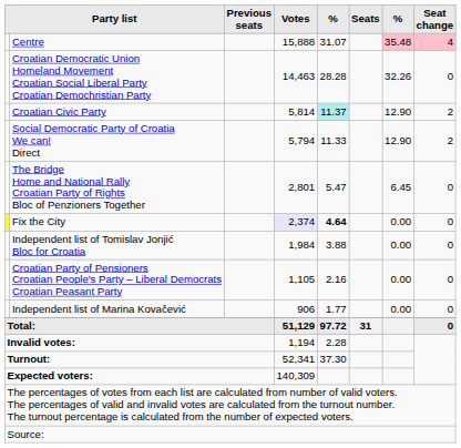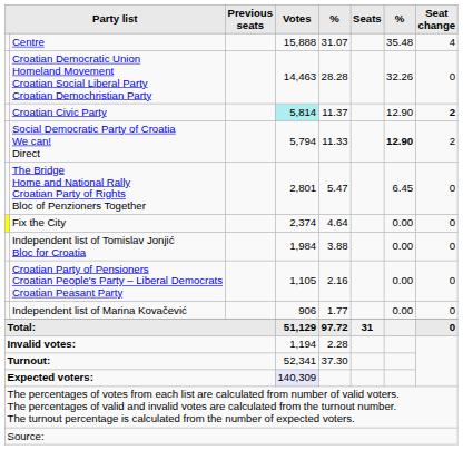Centre | column 7: pink background -> no background
Centre | Seat change: pink background -> no background
Croatian Civic Party | Votes: no background -> paleturquoise background
Croatian Civic Party | column 5: paleturquoise background -> no background
Croatian Civic Party | Seat change: normal -> bold
Social Democratic Party of Croatia We can! Direct | column 7: normal -> bold
Fix the City | Votes: lavender background -> no background
Fix the City | column 5: bold -> normal
Expected voters: | Votes: no background -> lavender background
